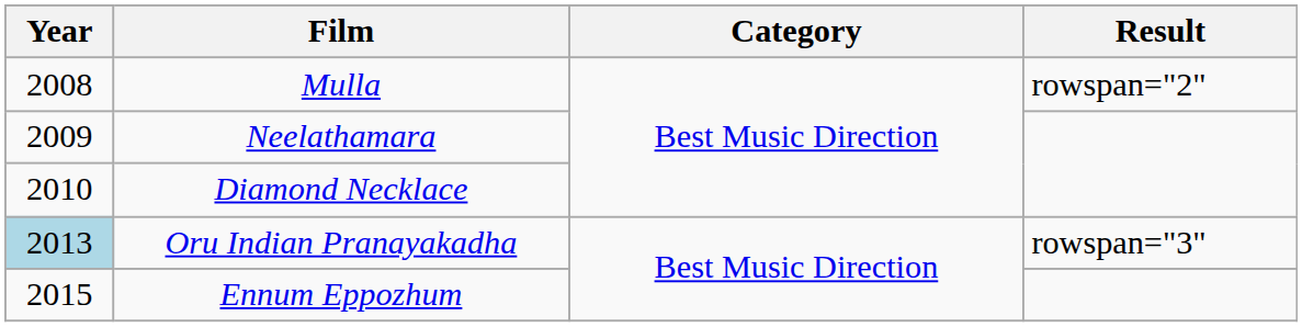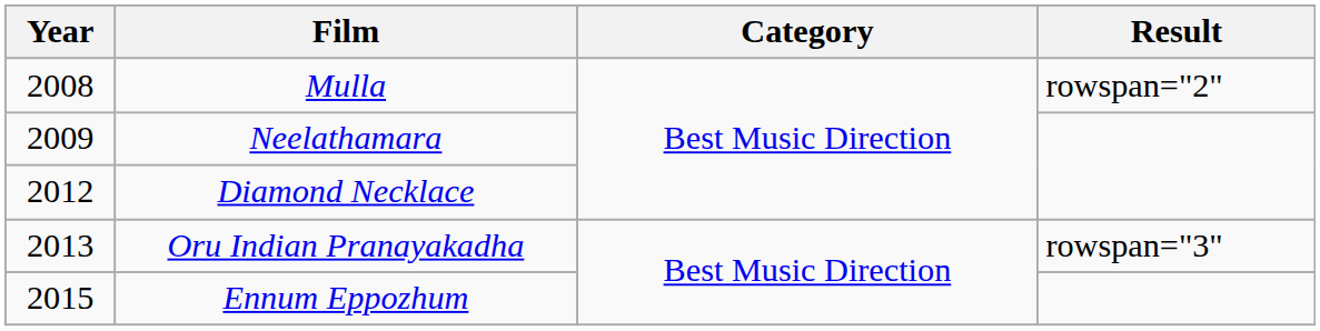Diamond Necklace | Year: 2010 -> 2012
Oru Indian Pranayakadha | Year: lightblue background -> no background
